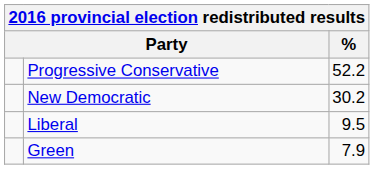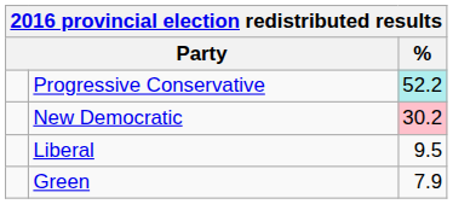Progressive Conservative | %: no background -> paleturquoise background
New Democratic | %: no background -> pink background
